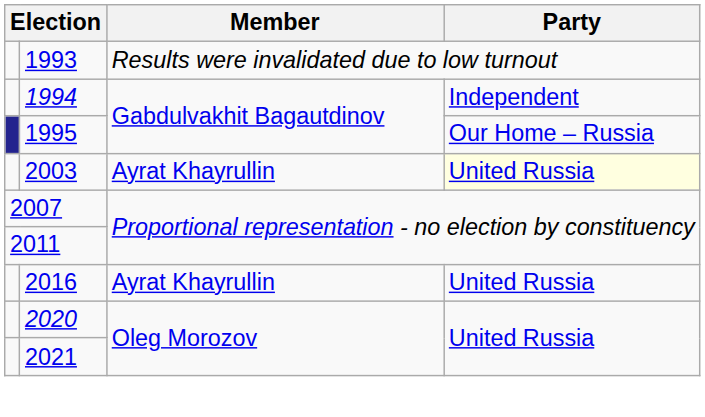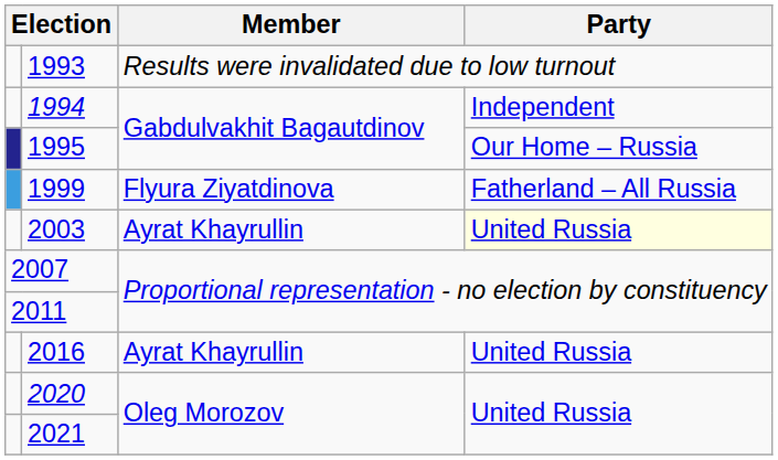+ row: 1999 | Flyura Ziyatdinova | Fatherland – All Russia
